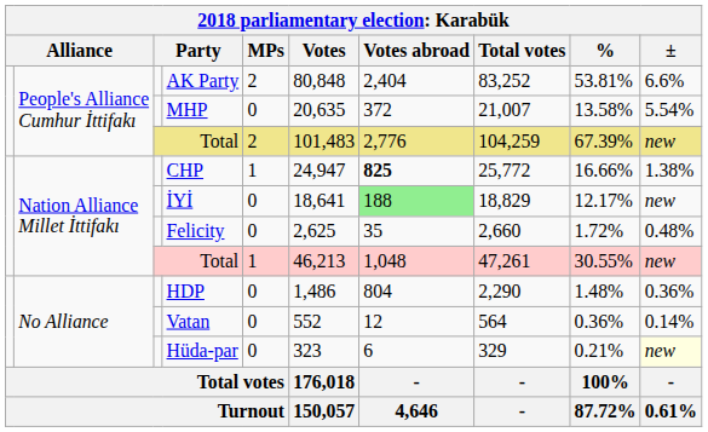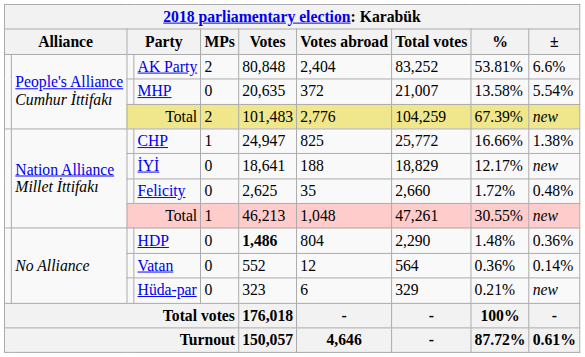CHP | Votes abroad: bold -> normal
İYİ | Votes abroad: lightgreen background -> no background
HDP | Votes: normal -> bold
Hüda-par | ±: lightyellow background -> no background
